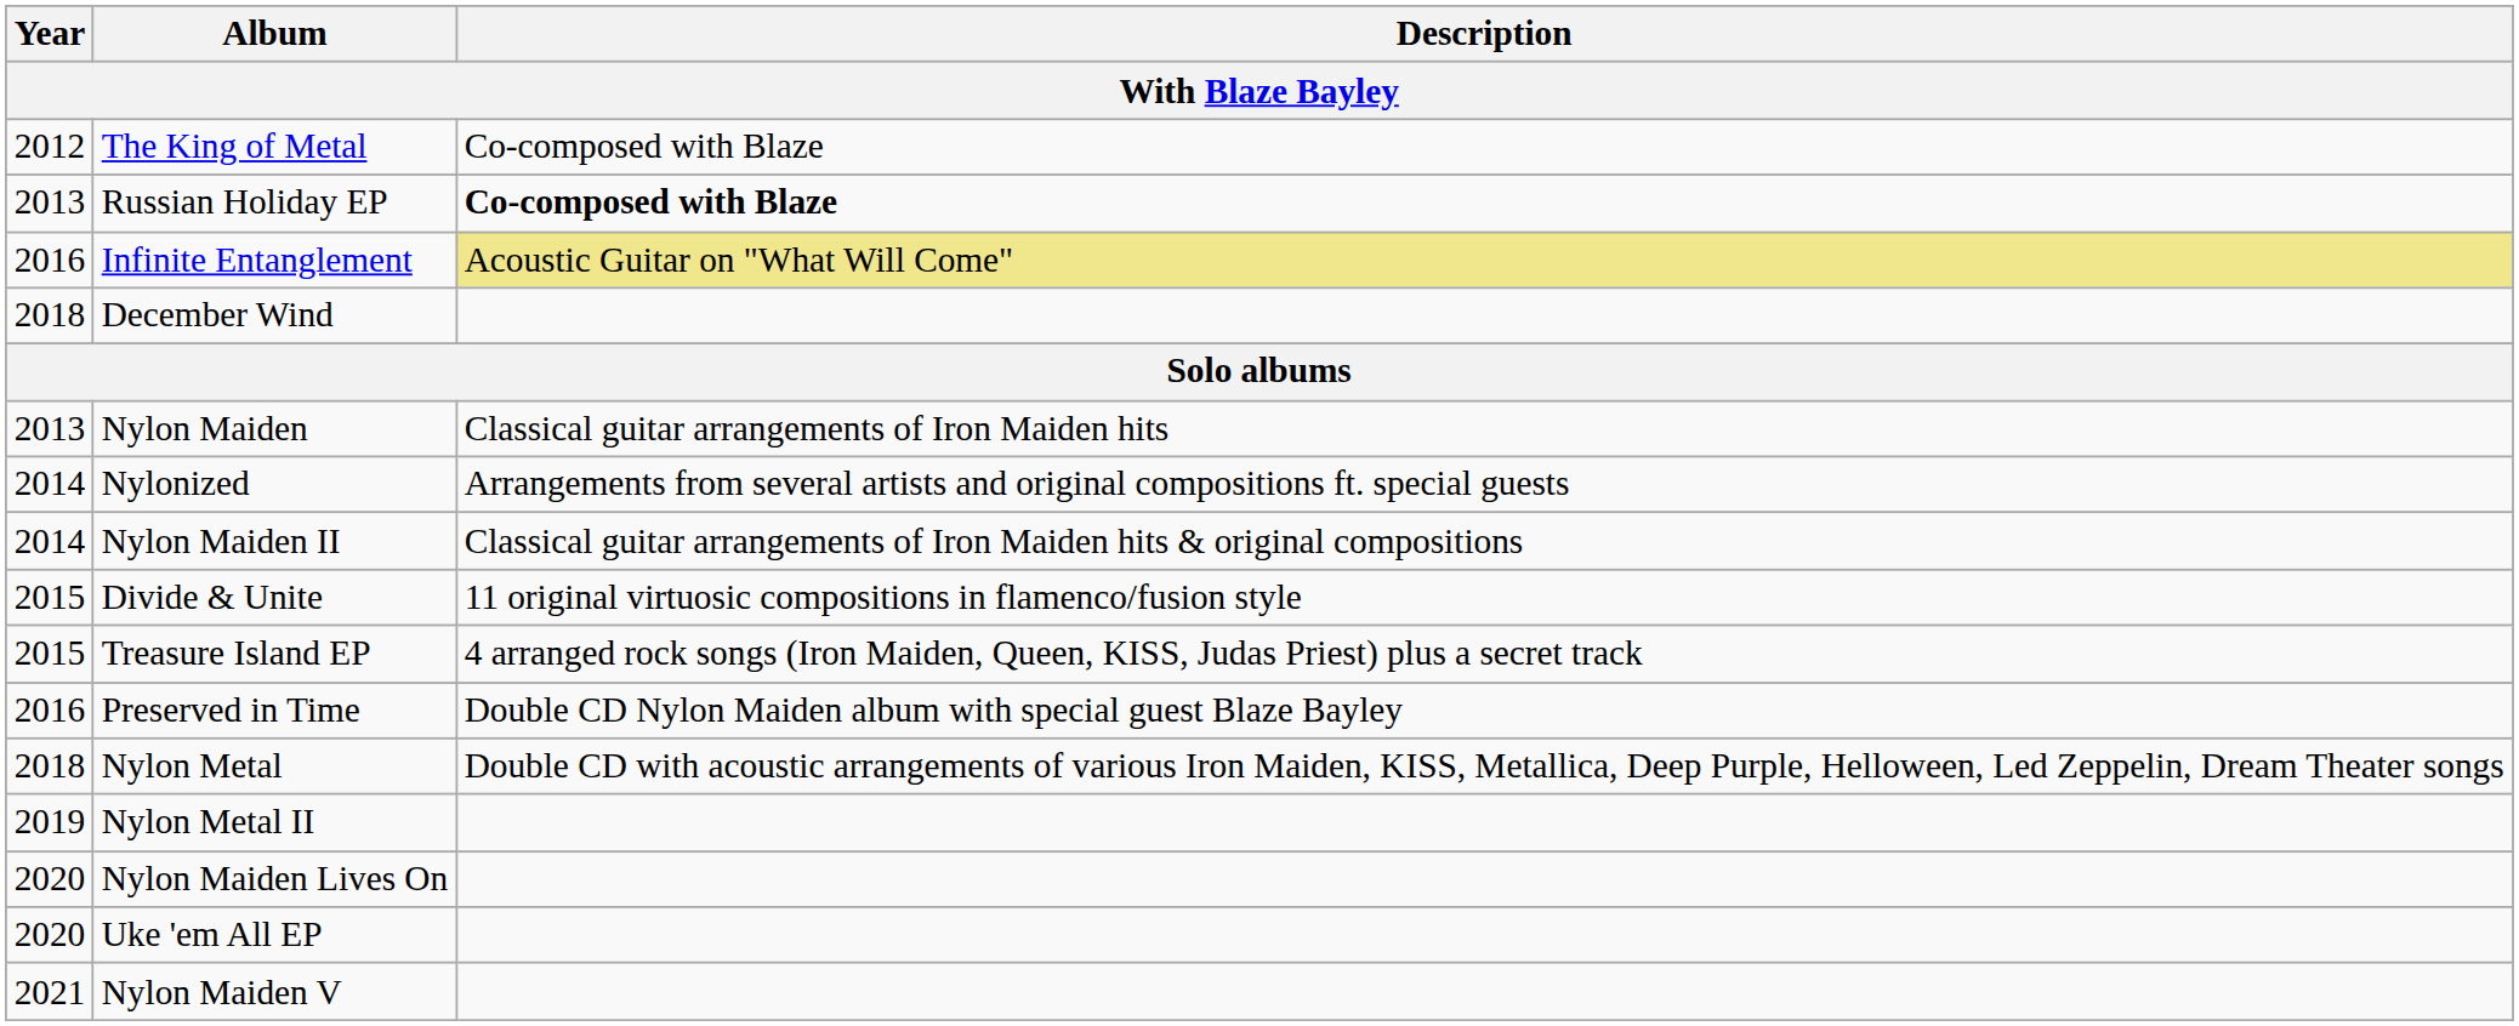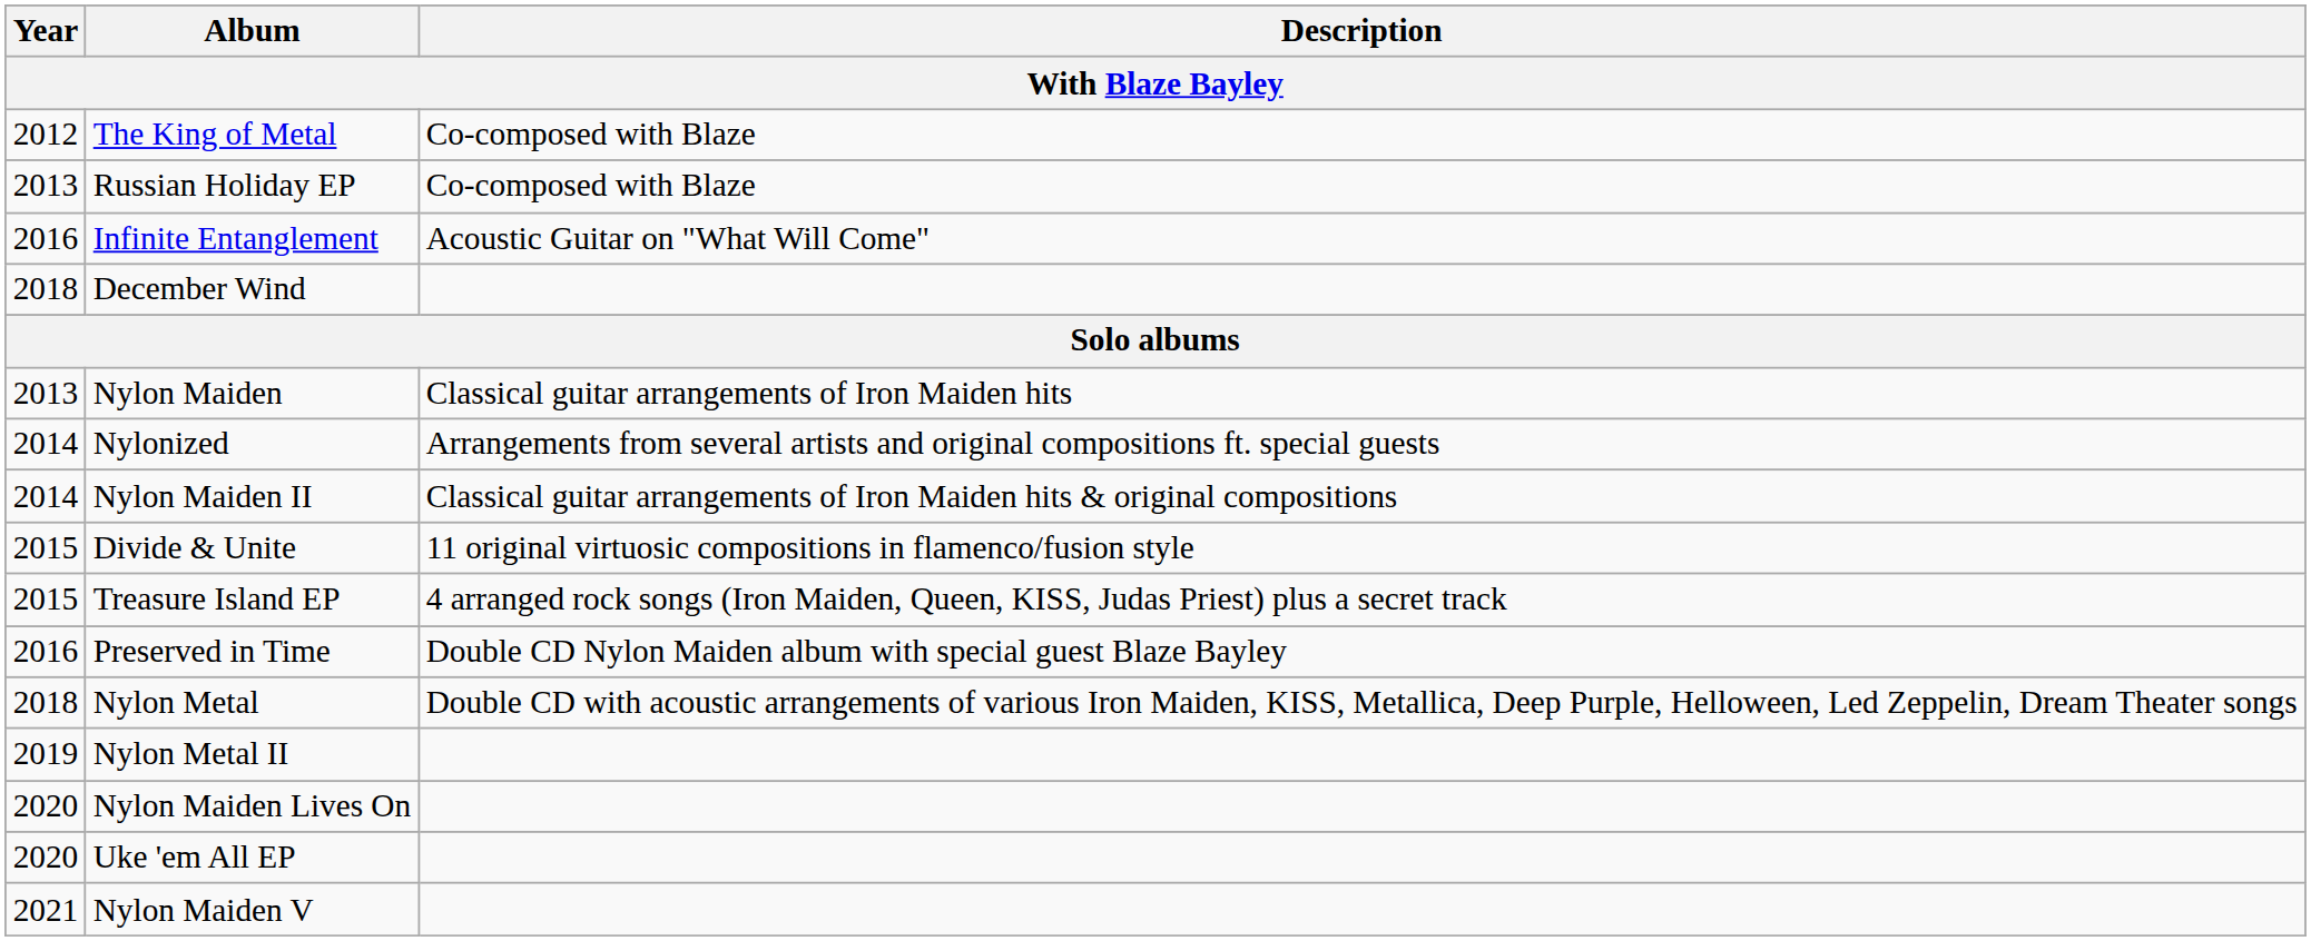Russian Holiday EP | Description: bold -> normal
Infinite Entanglement | Description: khaki background -> no background
